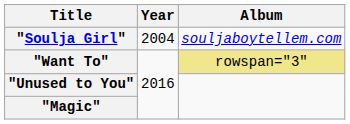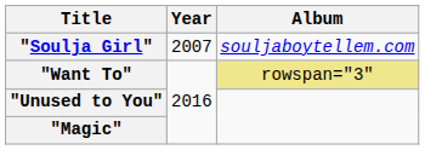"Soulja Girl" | Year: 2004 -> 2007
